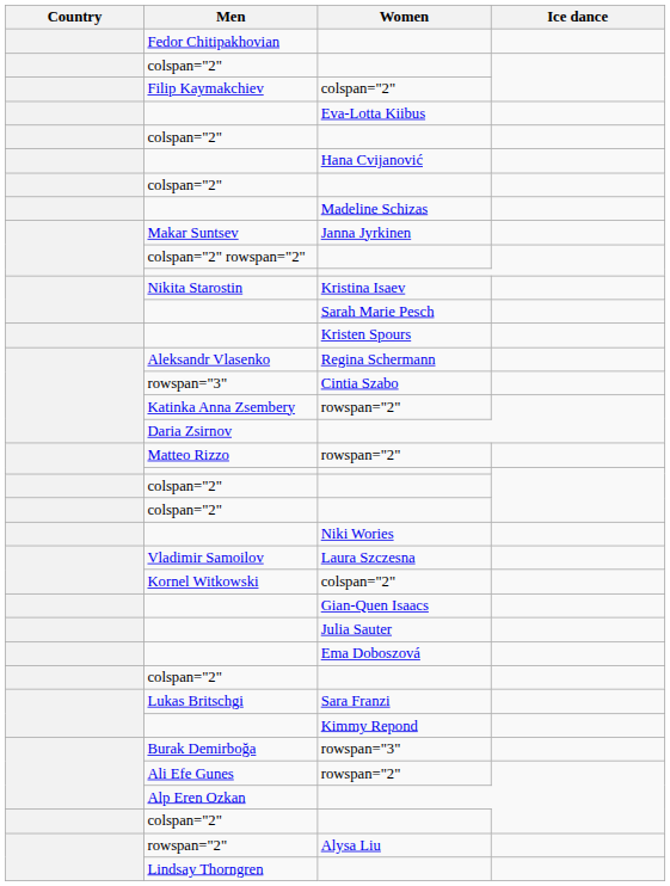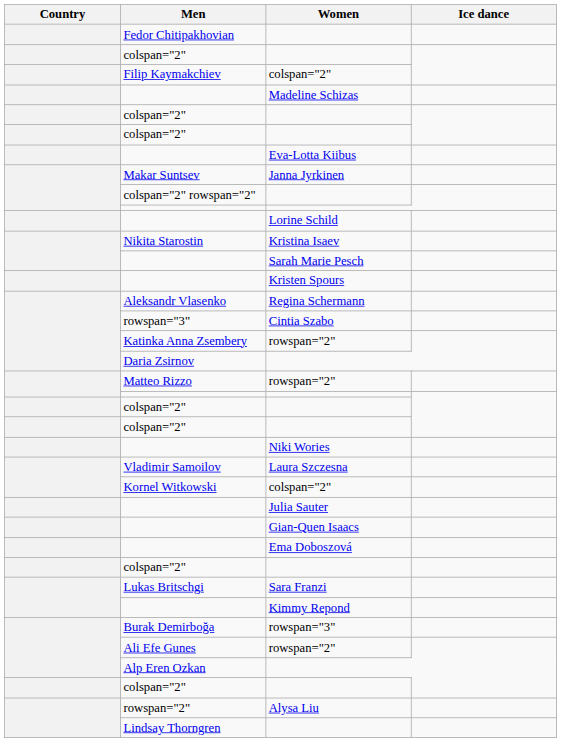rows swapped: Madeline Schizas <-> Eva-Lotta Kiibus
- row: Hana Cvijanović
+ row: Lorine Schild
rows swapped: Julia Sauter <-> Gian-Quen Isaacs
